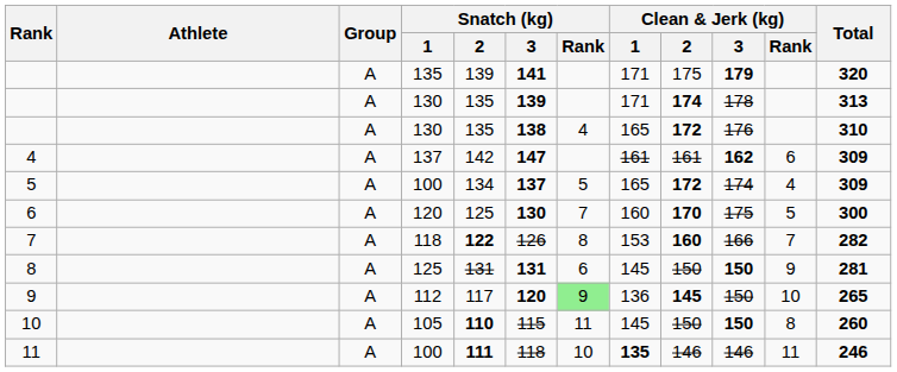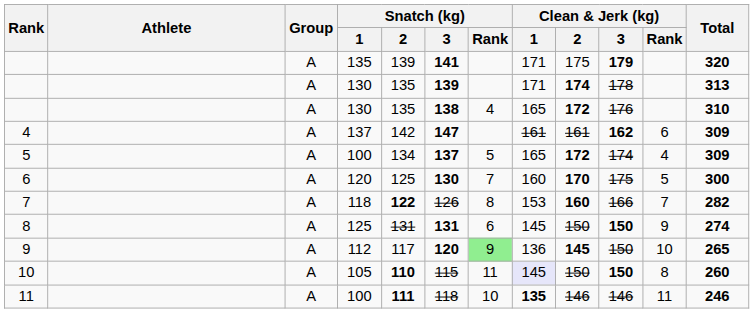row 10 | Total: 281 -> 274
row 12 | Clean & Jerk (kg) / 1: no background -> lavender background
